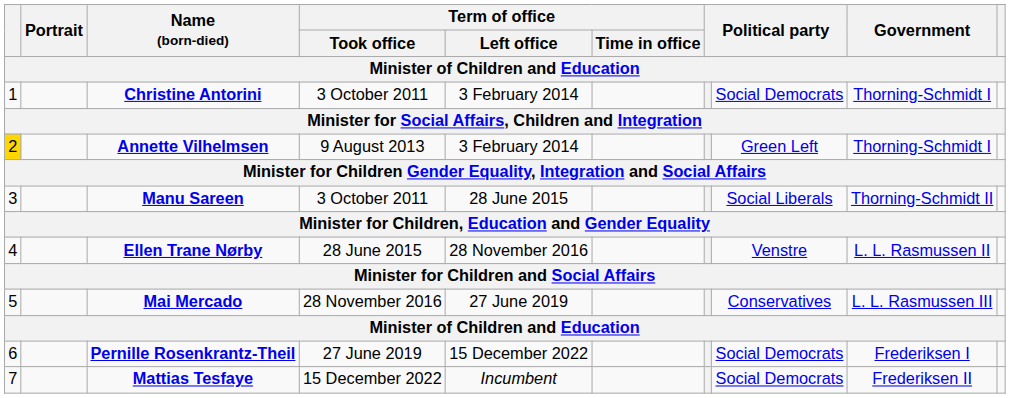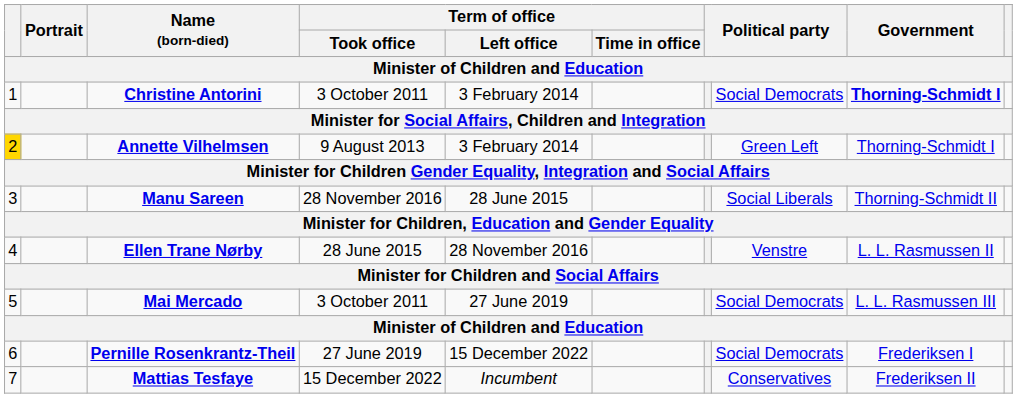Christine Antorini | Government: normal -> bold
Manu Sareen | Term of office / Took office: 3 October 2011 -> 28 November 2016
Mai Mercado | Term of office / Took office: 28 November 2016 -> 3 October 2011
Mai Mercado | column 8: Conservatives -> Social Democrats
Mattias Tesfaye | column 8: Social Democrats -> Conservatives
